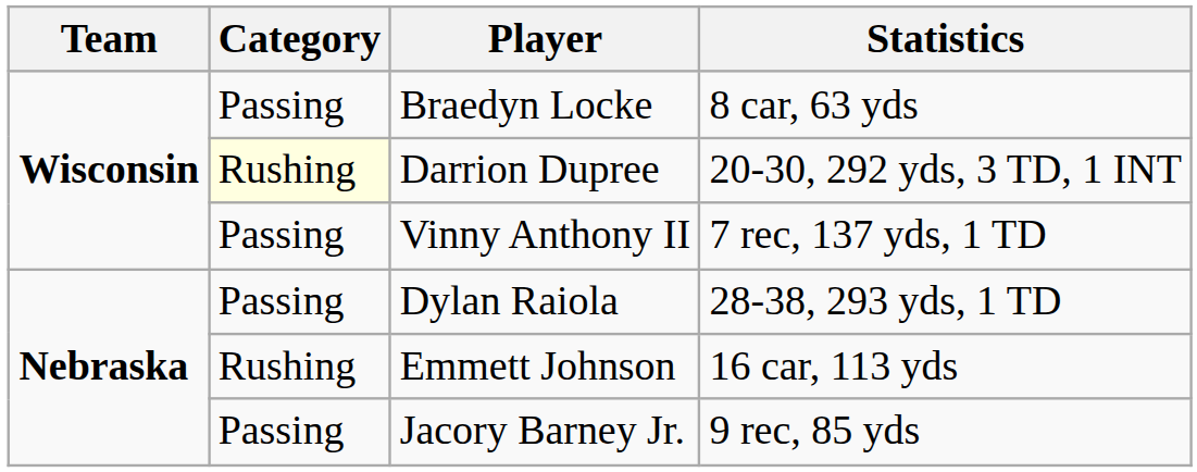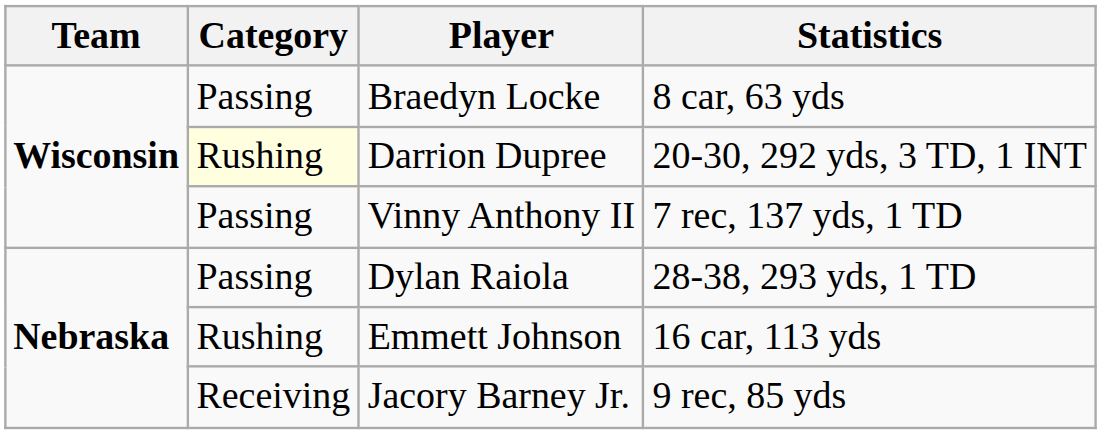Jacory Barney Jr. | Category: Passing -> Receiving
